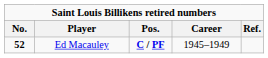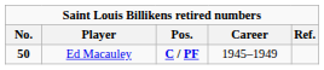Ed Macauley | No.: 52 -> 50
